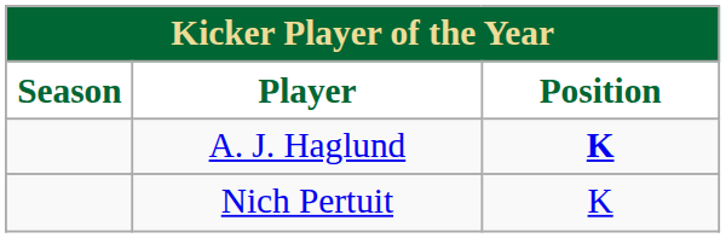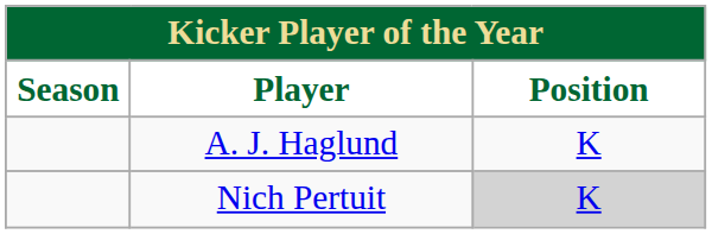A. J. Haglund | Position: bold -> normal
Nich Pertuit | Position: no background -> lightgrey background
